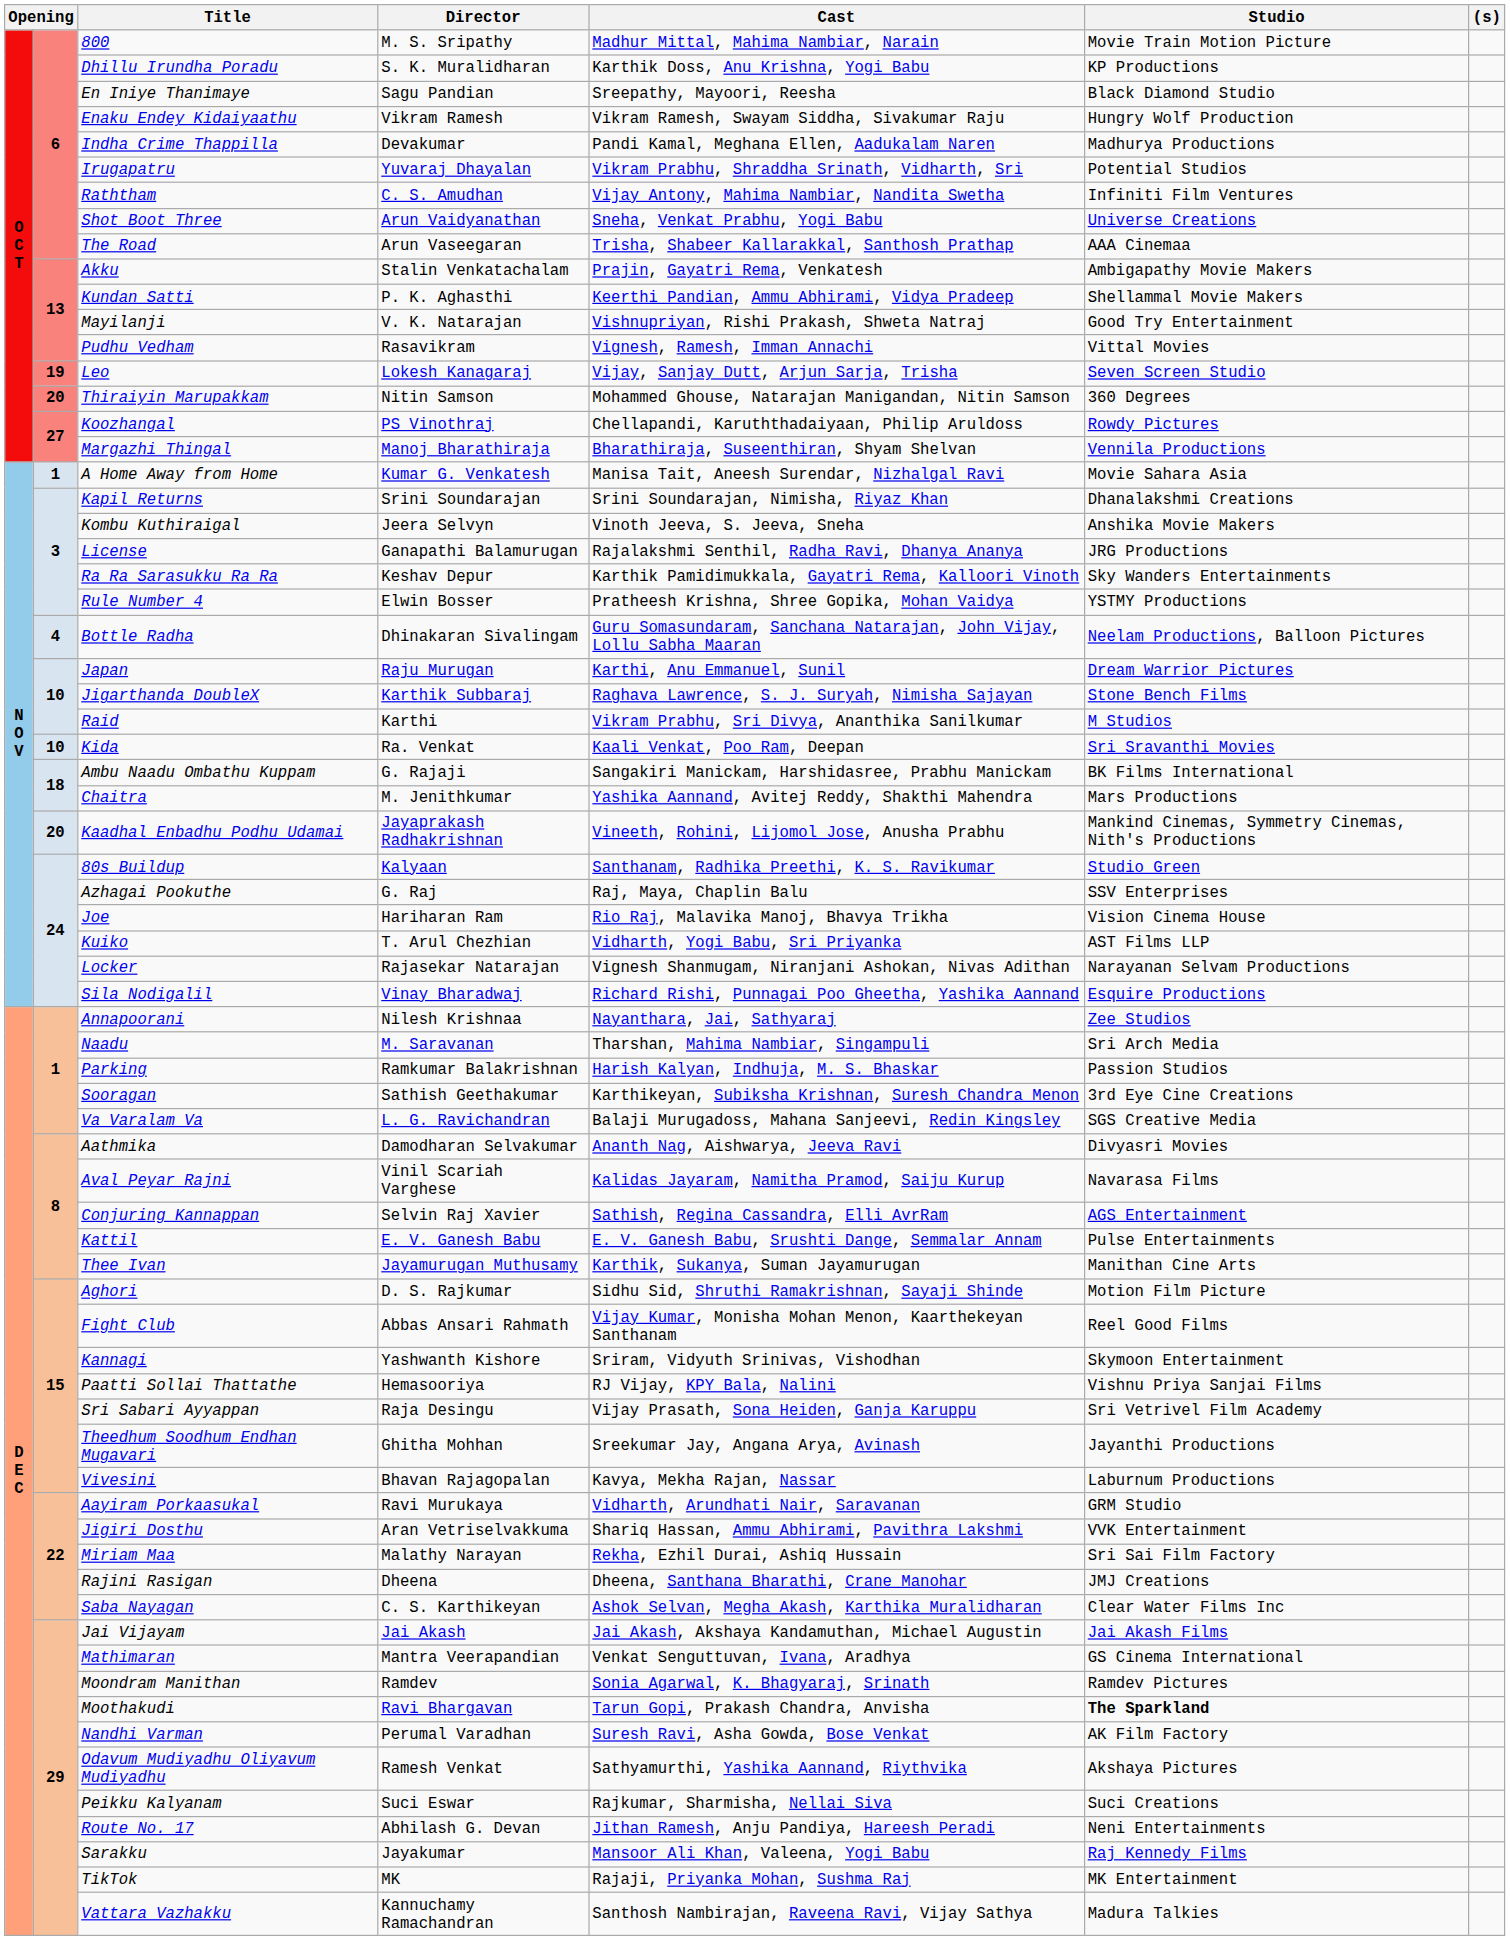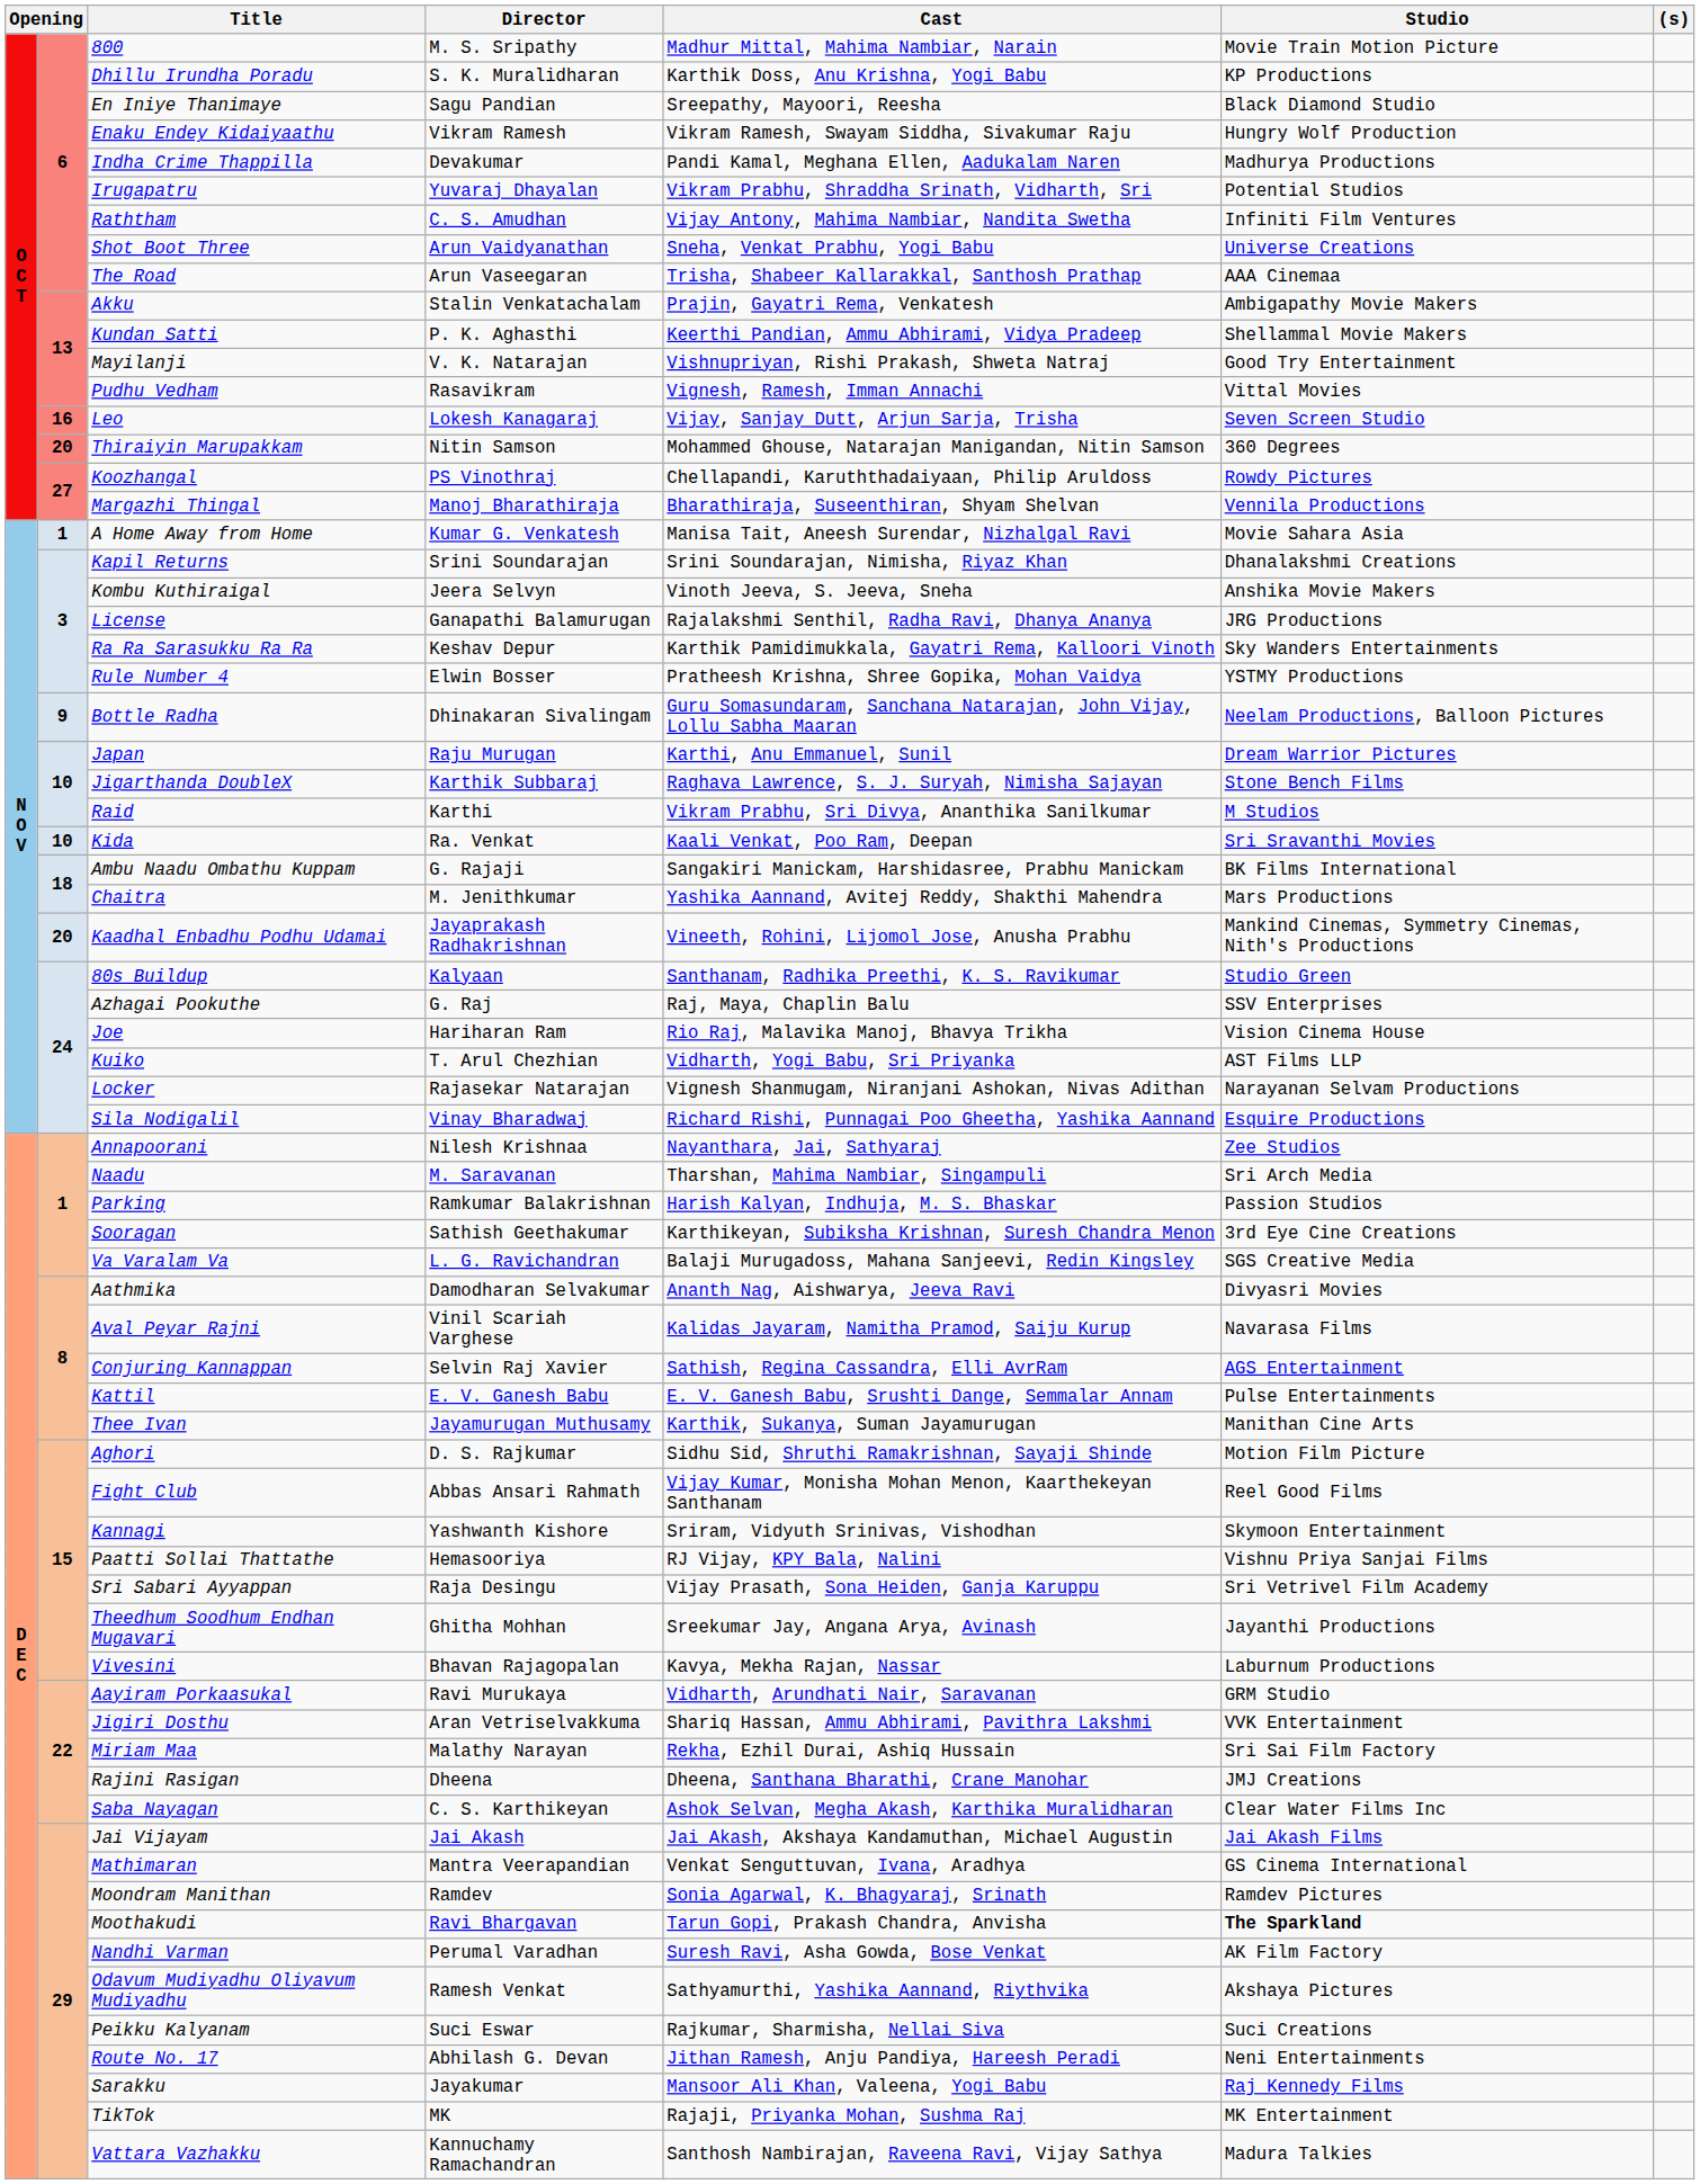Leo | column 2: 19 -> 16
Bottle Radha | column 2: 4 -> 9
